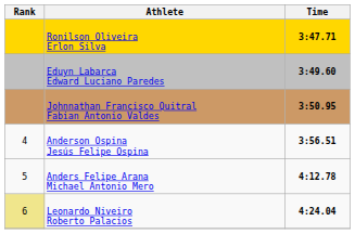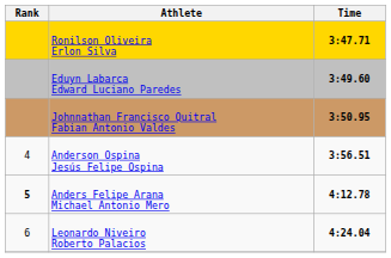Anders Felipe Arana Michael Antonio Mero | Rank: normal -> bold
Leonardo Niveiro Roberto Palacios | Rank: khaki background -> no background
